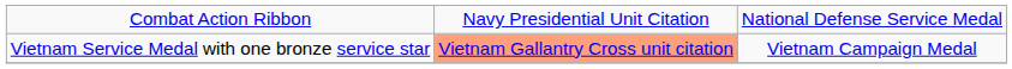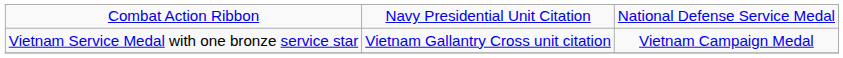Vietnam Service Medal with one bronze service star | column 2: lightsalmon background -> no background
